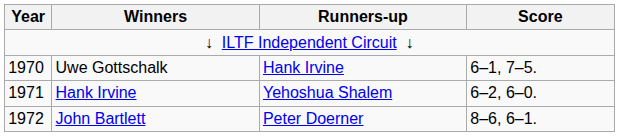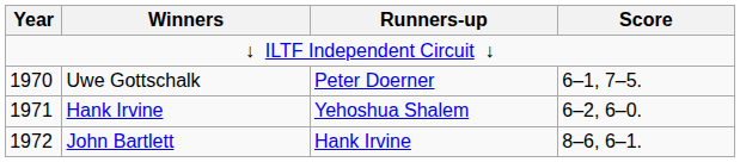Uwe Gottschalk | Runners-up: Hank Irvine -> Peter Doerner
John Bartlett | Runners-up: Peter Doerner -> Hank Irvine
